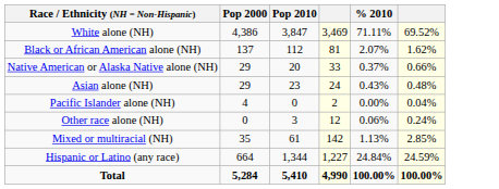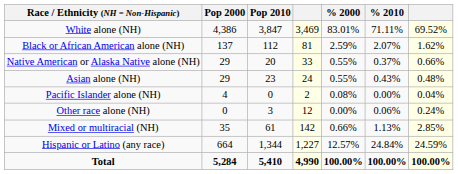+ column: % 2000 | 83.01% | 2.59% | 0.55% | 0.55% | 0.08% | 0.00% | 0.66% | 12.57% | 100.00%
